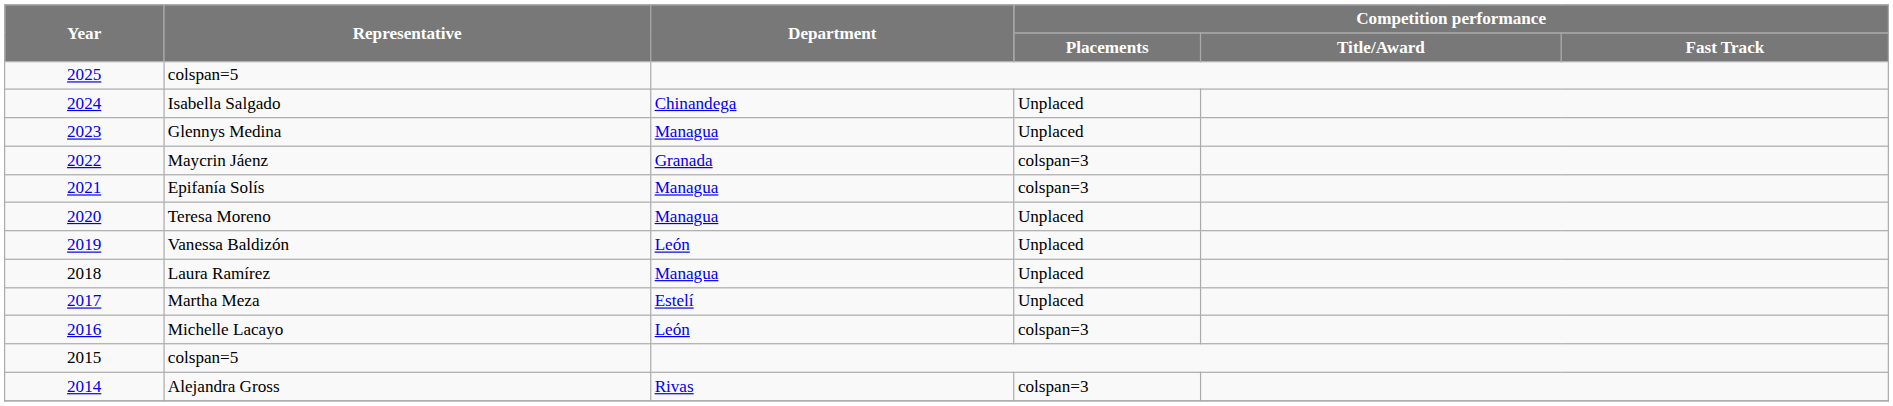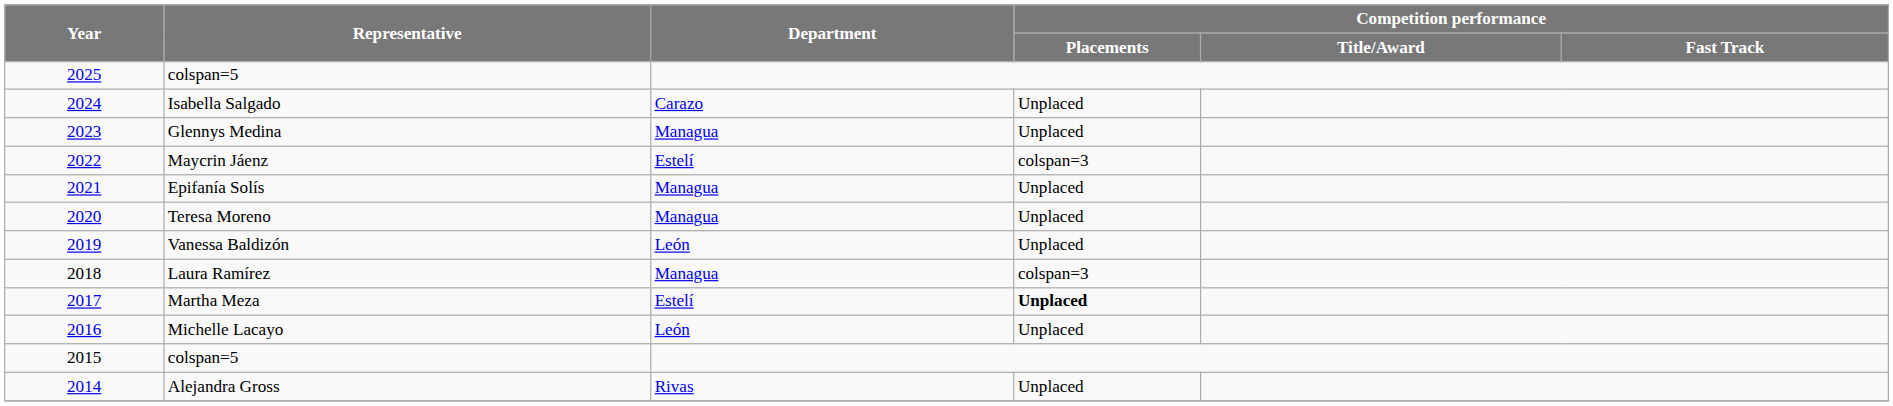Isabella Salgado | Department: Chinandega -> Carazo
Maycrin Jáenz | Department: Granada -> Estelí
Epifanía Solís | Competition performance / Placements: colspan=3 -> Unplaced
Laura Ramírez | Competition performance / Placements: Unplaced -> colspan=3
Martha Meza | Competition performance / Placements: normal -> bold
Michelle Lacayo | Competition performance / Placements: colspan=3 -> Unplaced
Alejandra Gross | Competition performance / Placements: colspan=3 -> Unplaced
